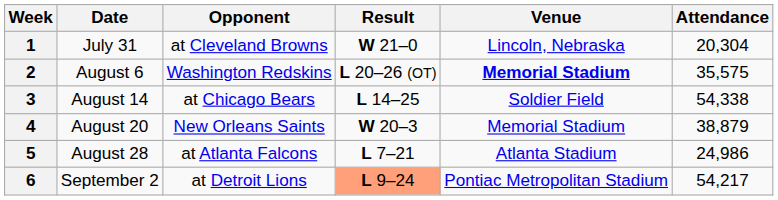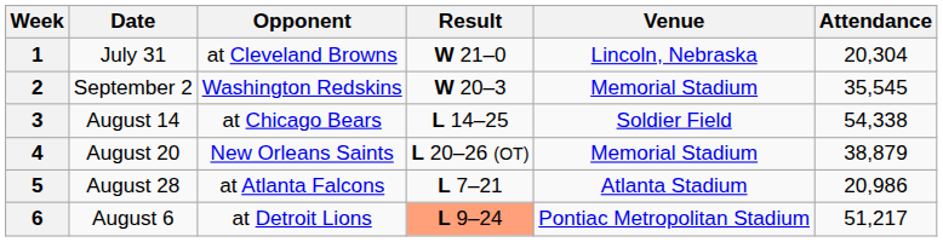2 | Date: August 6 -> September 2
2 | Result: L 20–26 (OT) -> W 20–3
2 | Venue: bold -> normal
2 | Attendance: 35,575 -> 35,545
4 | Result: W 20–3 -> L 20–26 (OT)
5 | Attendance: 24,986 -> 20,986
6 | Date: September 2 -> August 6
6 | Attendance: 54,217 -> 51,217
